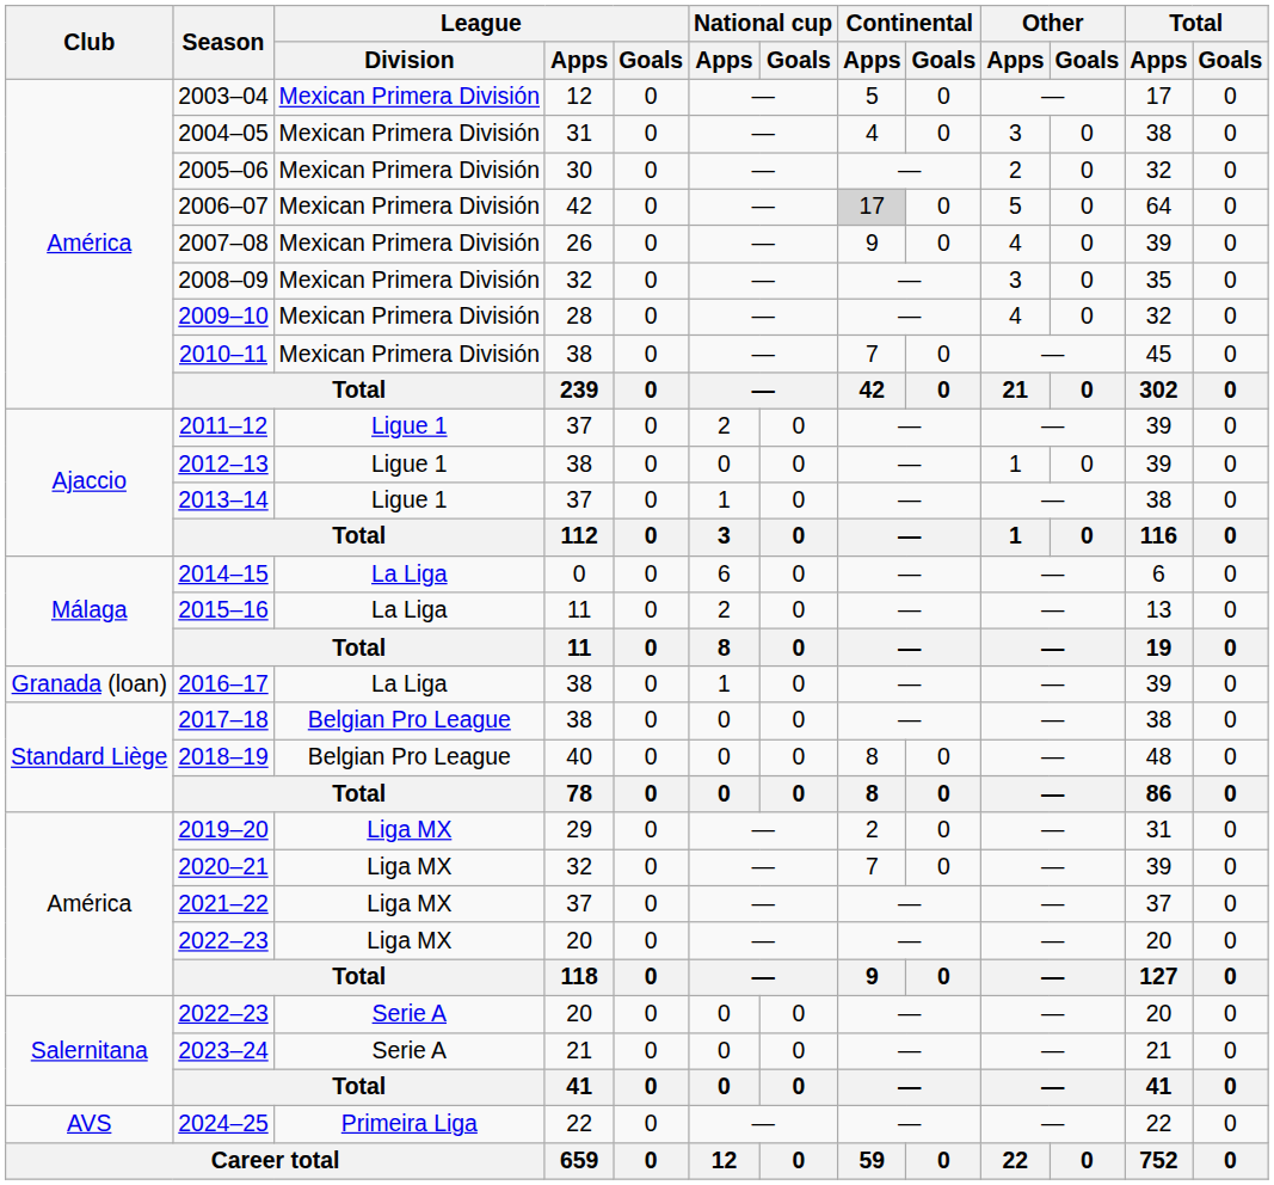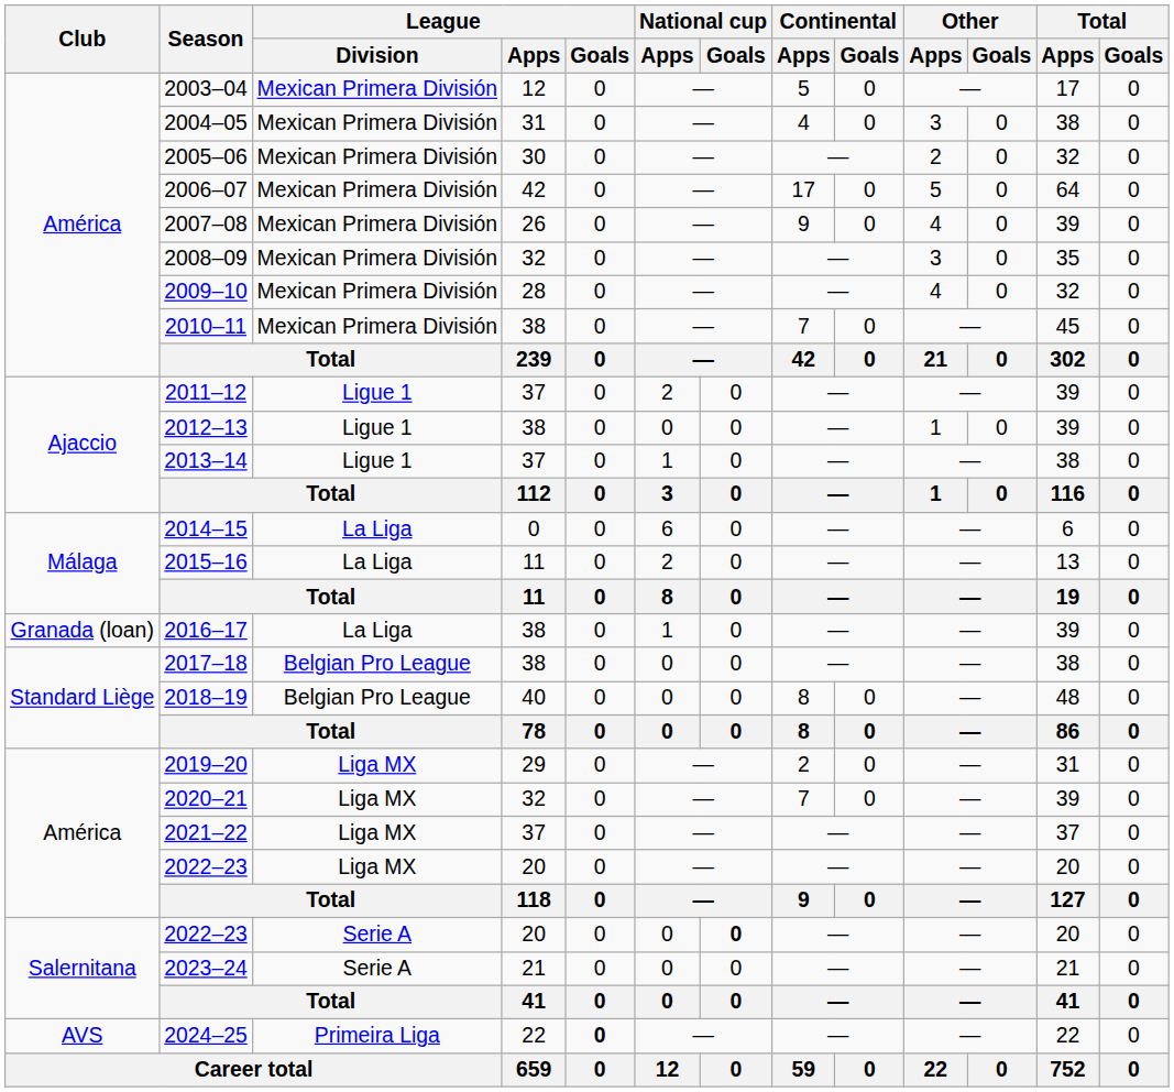2006–07 | Continental / Apps: lightgrey background -> no background
Salernitana / 2022–23 | National cup / Goals: normal -> bold
2024–25 | League / Goals: normal -> bold
